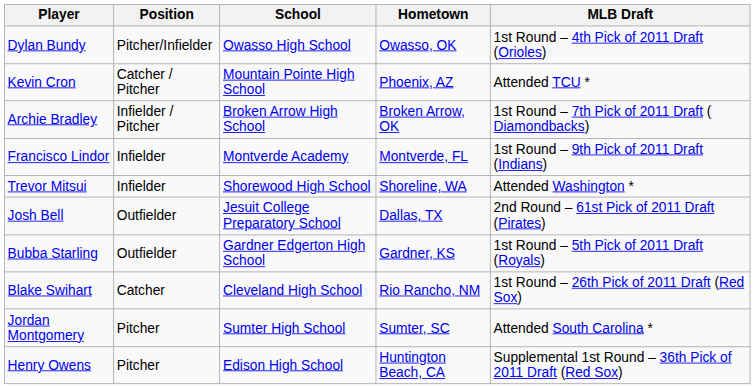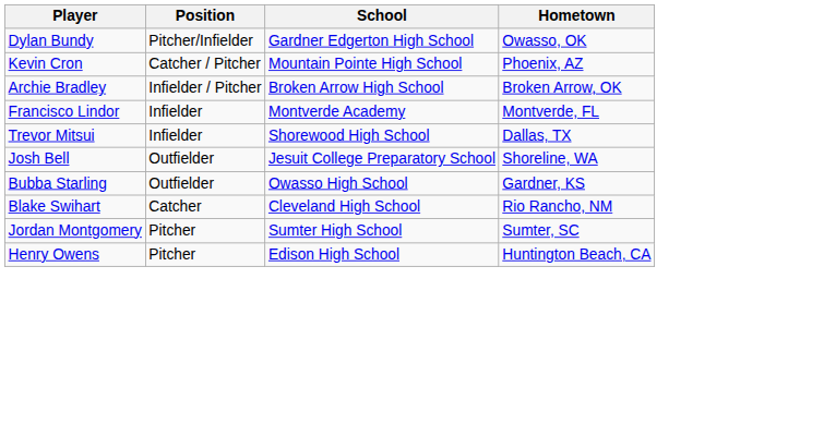- column: MLB Draft | 1st Round – 4th Pick of 2011 Draft (Orioles) | Attended TCU * | 1st Round – 7th Pick of 2011 Draft ( Diamondbacks) | 1st Round – 9th Pick of 2011 Draft (Indians) | Attended Washington * | 2nd Round – 61st Pick of 2011 Draft (Pirates) | 1st Round – 5th Pick of 2011 Draft (Royals) | 1st Round – 26th Pick of 2011 Draft (Red Sox) | Attended South Carolina * | Supplemental 1st Round – 36th Pick of 2011 Draft (Red Sox)
Dylan Bundy | School: Owasso High School -> Gardner Edgerton High School
Trevor Mitsui | Hometown: Shoreline, WA -> Dallas, TX
Josh Bell | Hometown: Dallas, TX -> Shoreline, WA
Bubba Starling | School: Gardner Edgerton High School -> Owasso High School
